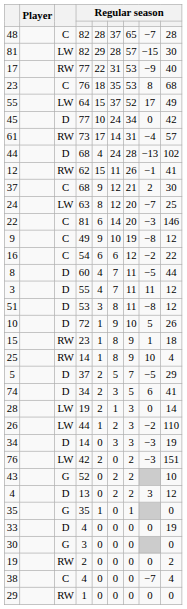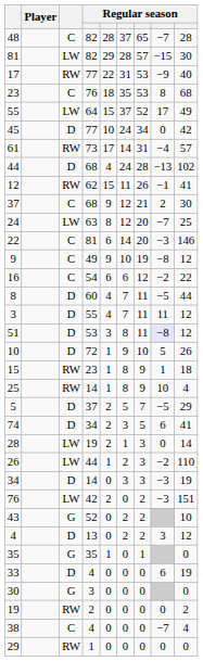51 | column 8: no background -> lavender background
33 | column 8: 0 -> 6
